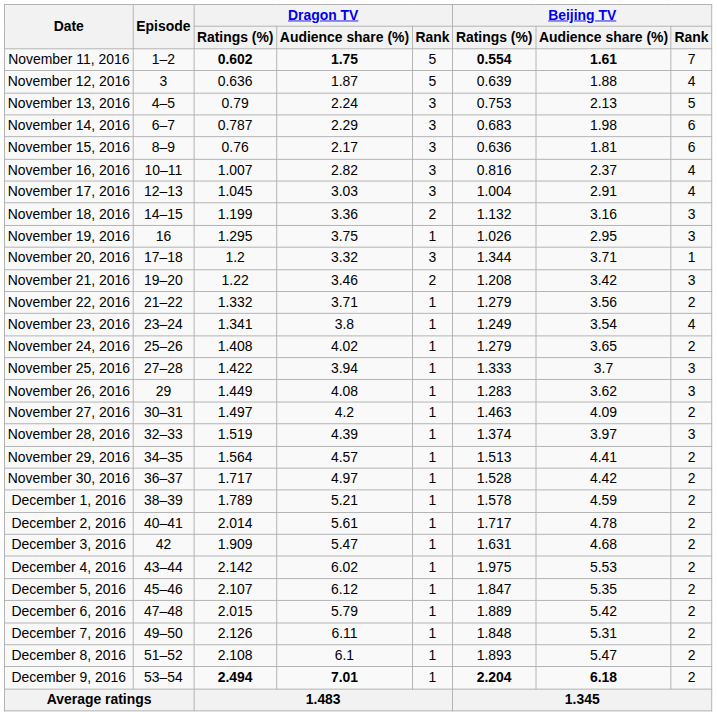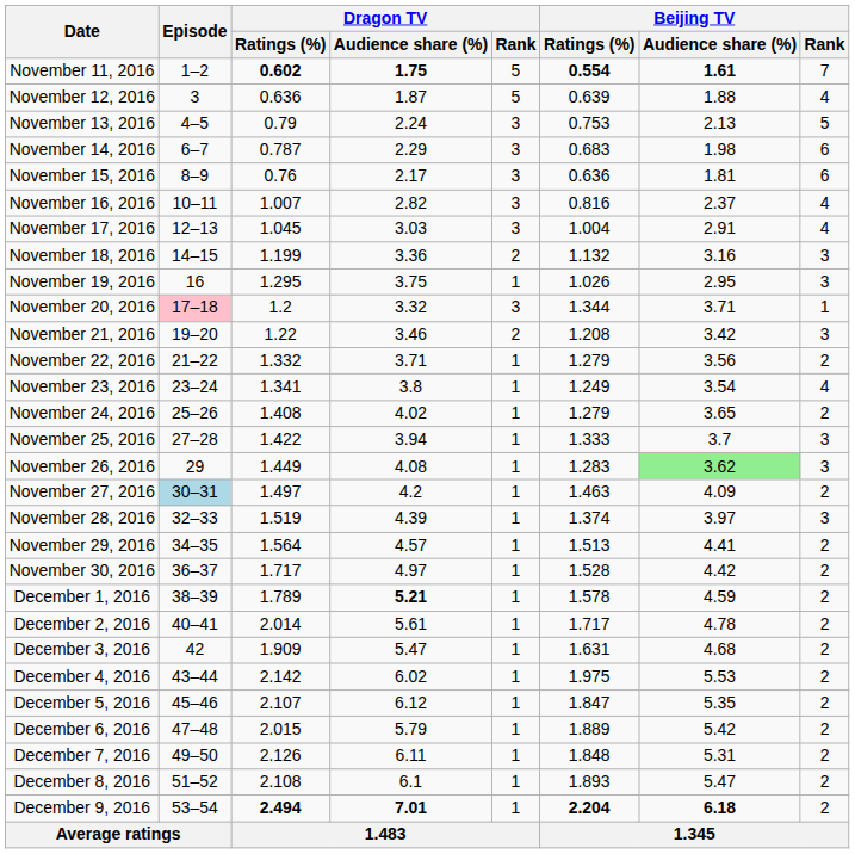November 20, 2016 | Episode: no background -> pink background
November 26, 2016 | Beijing TV / Audience share (%): no background -> lightgreen background
November 27, 2016 | Episode: no background -> lightblue background
December 1, 2016 | Dragon TV / Audience share (%): normal -> bold
